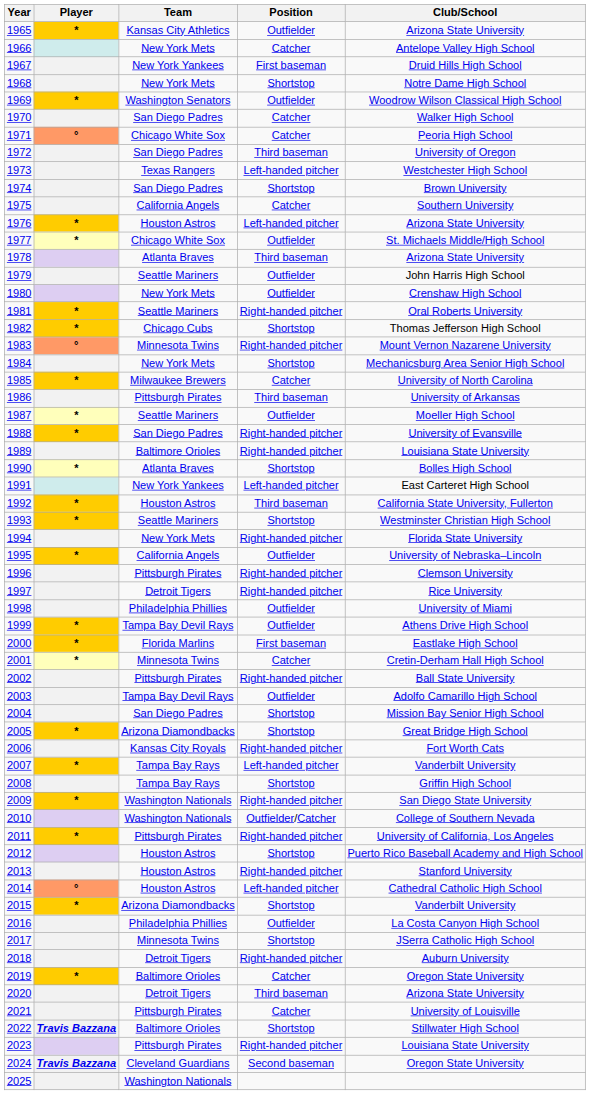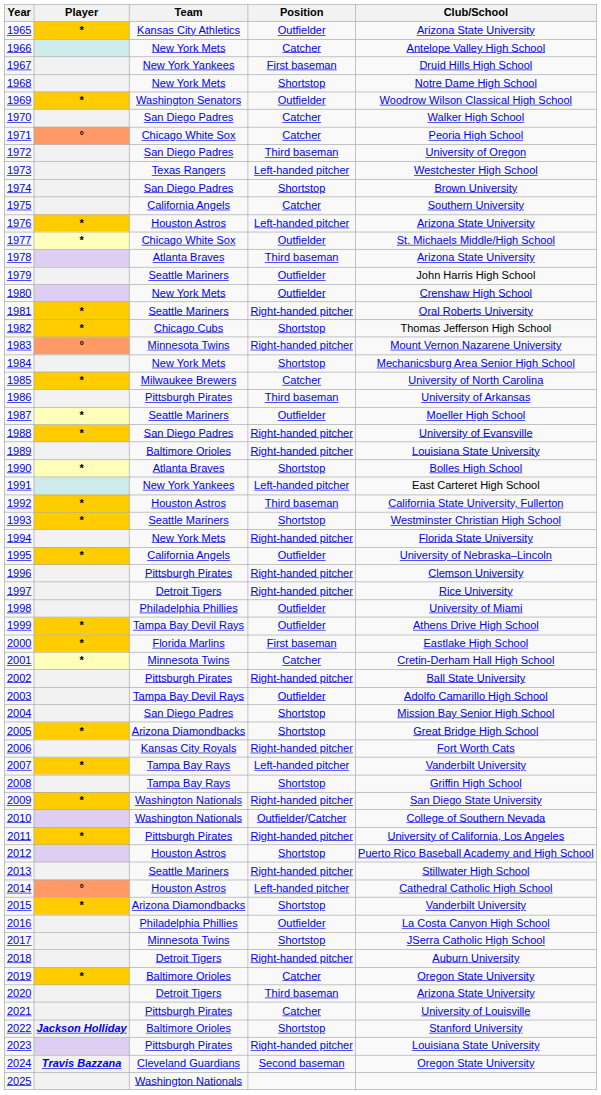2013 | Team: Houston Astros -> Seattle Mariners
2013 | Club/School: Stanford University -> Stillwater High School
2022 | Player: Travis Bazzana -> Jackson Holliday
2022 | Club/School: Stillwater High School -> Stanford University
